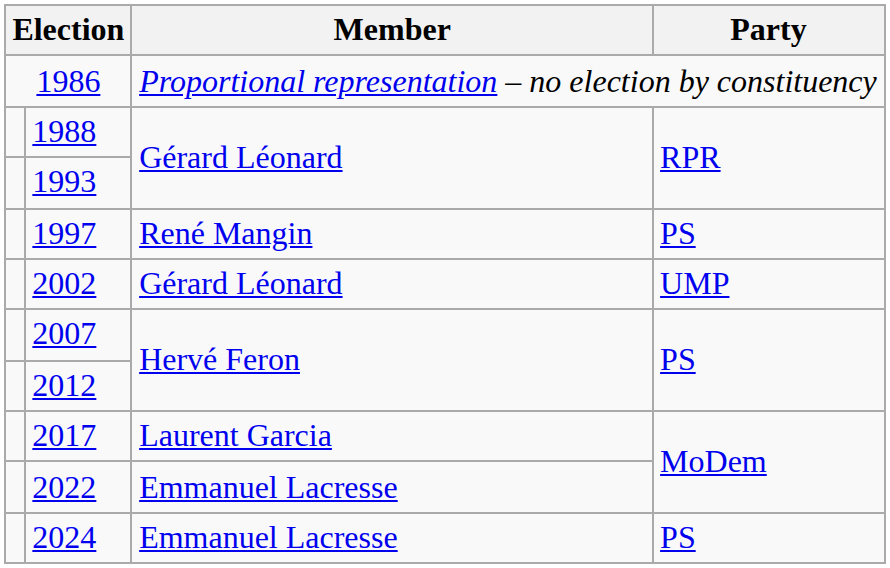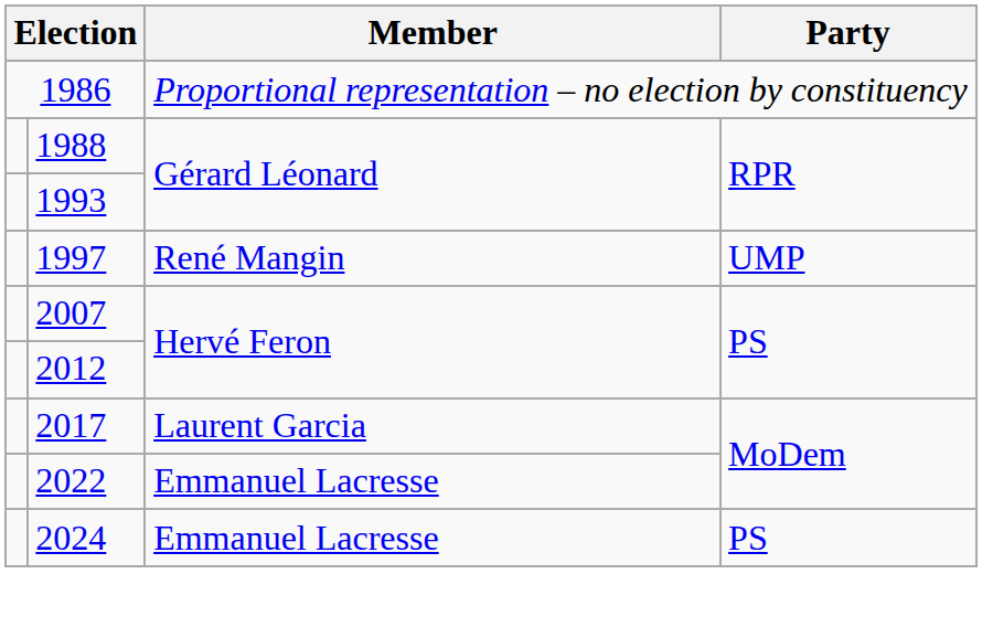1997 | Party: PS -> UMP
- row: 2002 | Gérard Léonard | UMP
